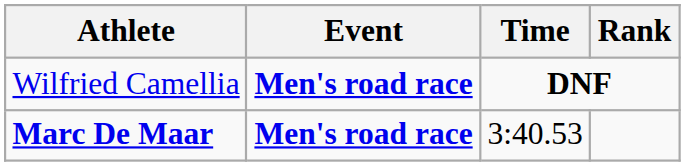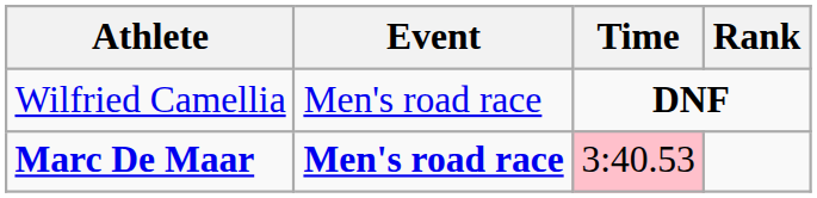Wilfried Camellia | Event: bold -> normal
Marc De Maar | Time: no background -> pink background
